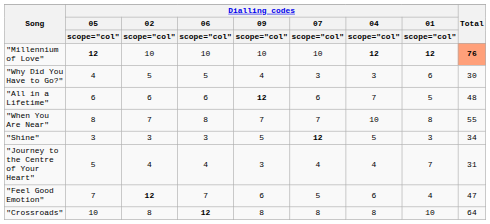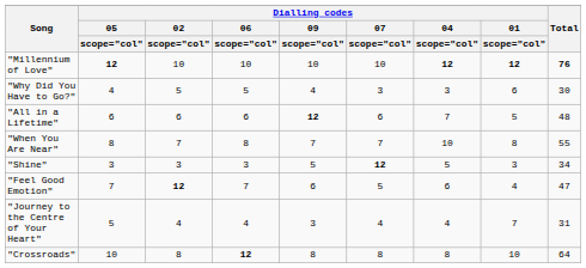"Millennium of Love" | Total: lightsalmon background -> no background
rows swapped: "Journey to the Centre of Your Heart" <-> "Feel Good Emotion"
